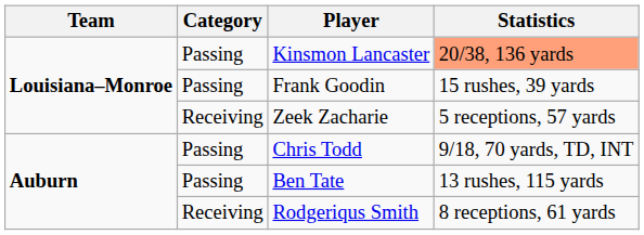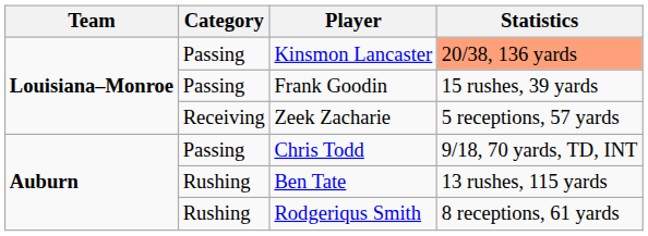Ben Tate | Category: Passing -> Rushing
Rodgeriqus Smith | Category: Receiving -> Rushing
